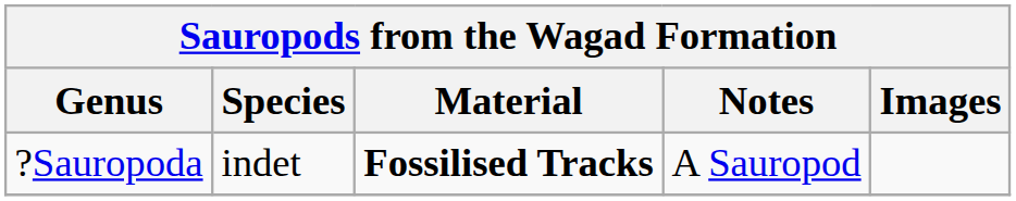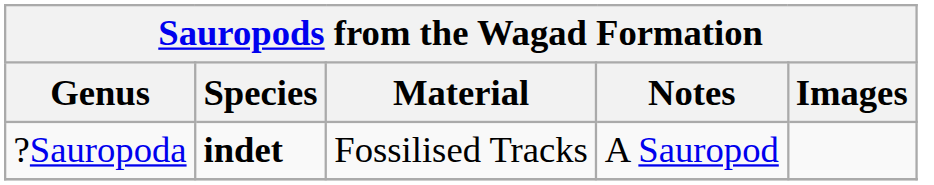?Sauropoda | Species: normal -> bold
?Sauropoda | Material: bold -> normal
